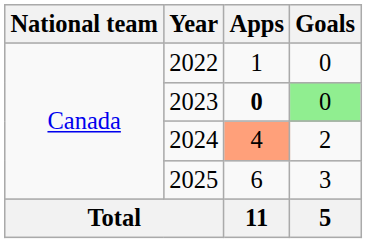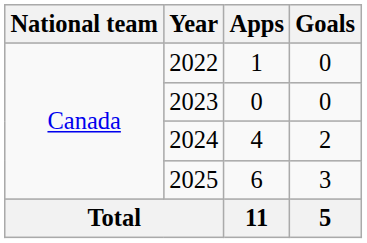2023 | Apps: bold -> normal
2023 | Goals: lightgreen background -> no background
2024 | Apps: lightsalmon background -> no background
